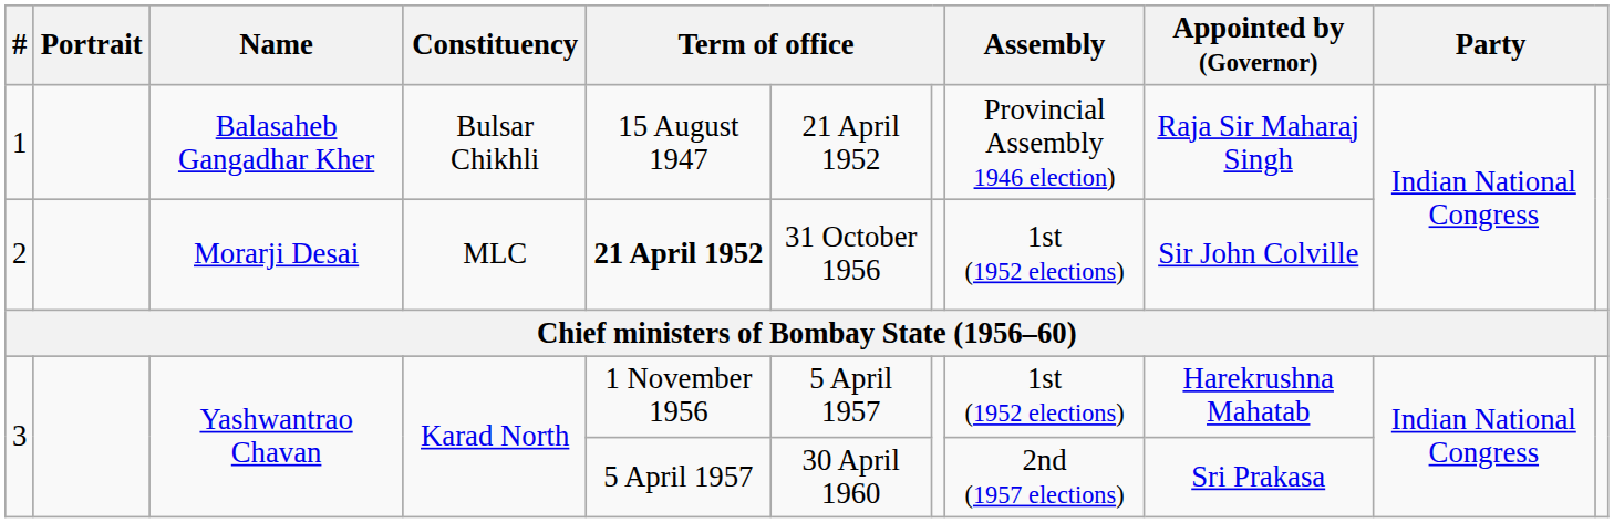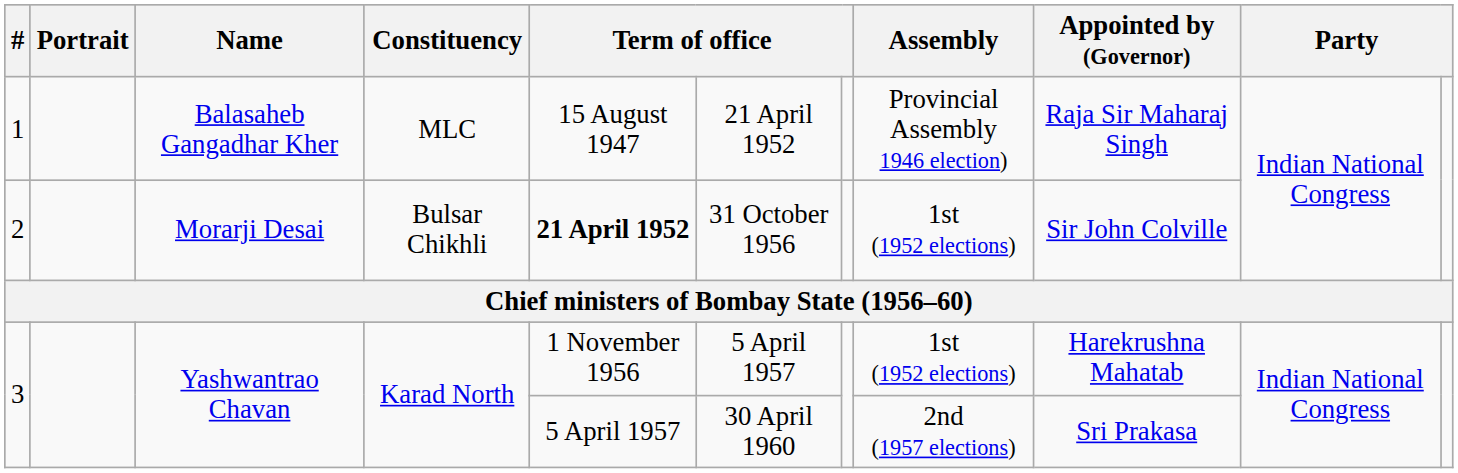1 | Constituency: Bulsar Chikhli -> MLC
2 | Constituency: MLC -> Bulsar Chikhli
